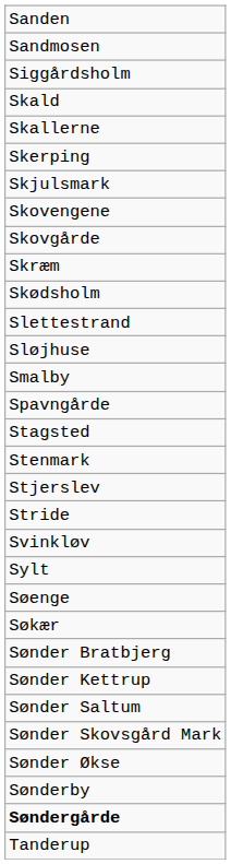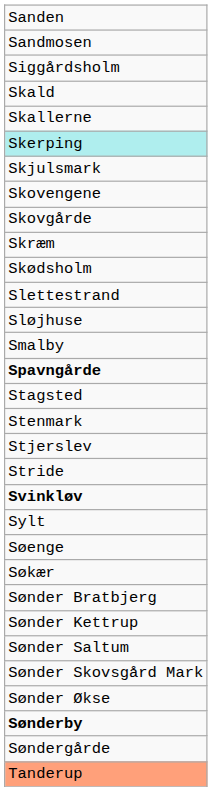row 6 | column 1: no background -> paleturquoise background
row 15 | column 1: normal -> bold
row 20 | column 1: normal -> bold
row 29 | column 1: normal -> bold
row 30 | column 1: bold -> normal
row 31 | column 1: no background -> lightsalmon background
